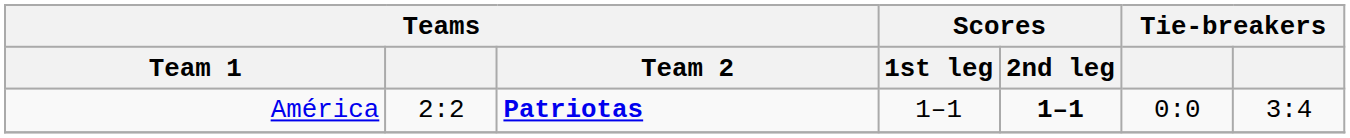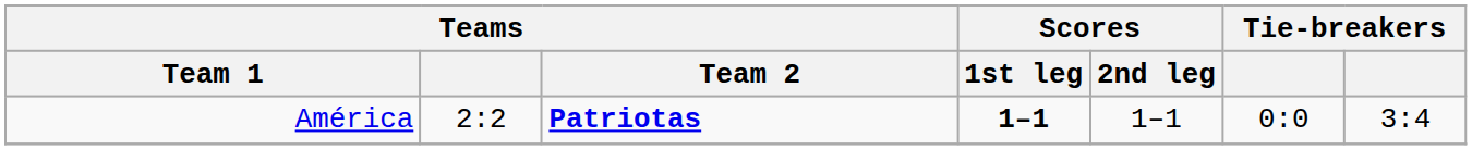América | Scores / 1st leg: normal -> bold
América | Scores / 2nd leg: bold -> normal
